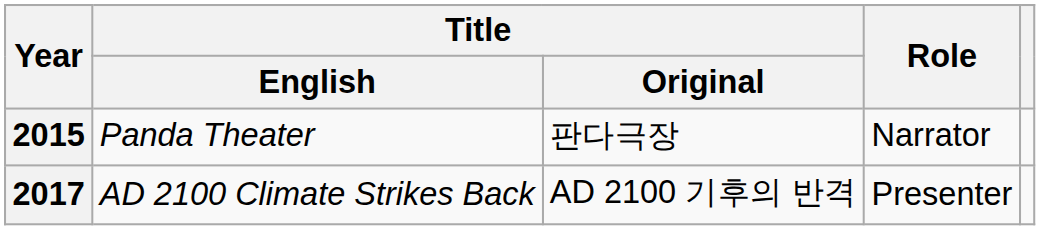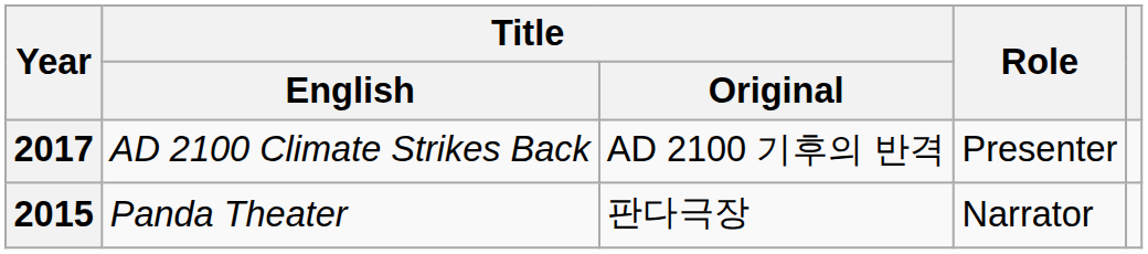rows swapped: 2015 <-> 2017
